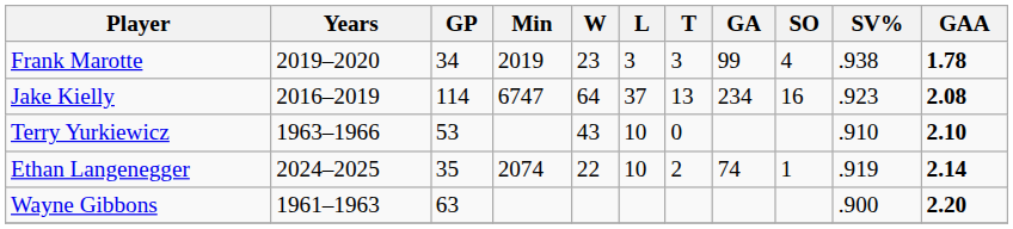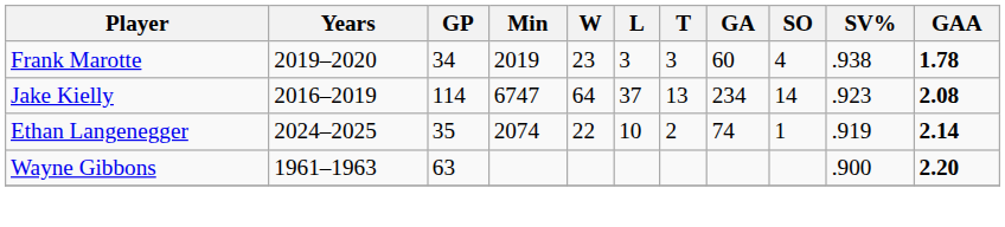Frank Marotte | GA: 99 -> 60
Jake Kielly | SO: 16 -> 14
- row: Terry Yurkiewicz | 1963–1966 | 53 | 43 | 10 | 0 | .910 | 2.10
